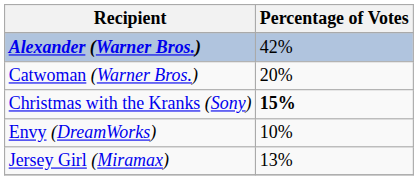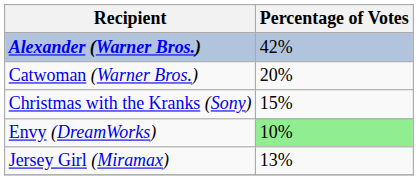Christmas with the Kranks (Sony) | Percentage of Votes: bold -> normal
Envy (DreamWorks) | Percentage of Votes: no background -> lightgreen background
